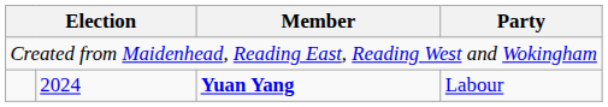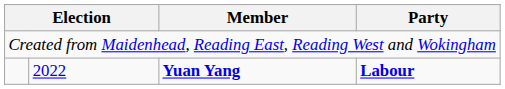row 3 | column 2: 2024 -> 2022
row 3 | Party: normal -> bold
